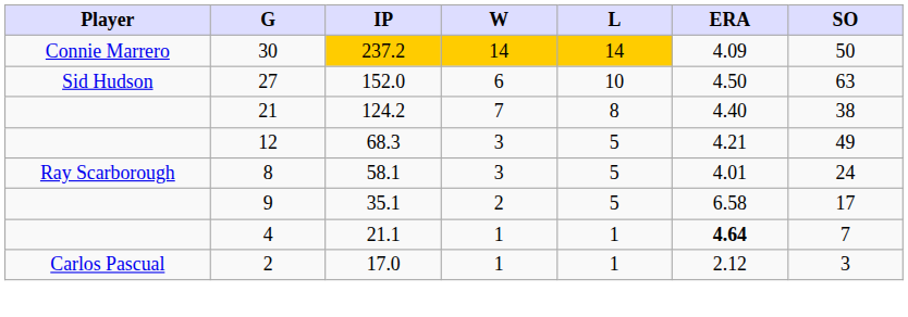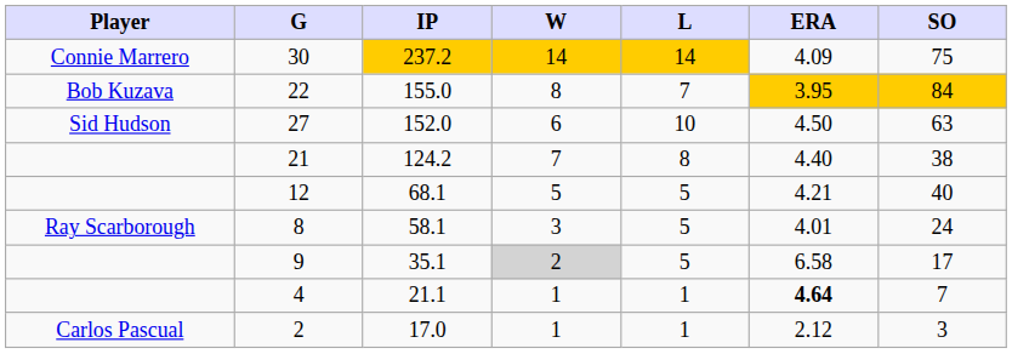30 | SO: 50 -> 75
+ row: Bob Kuzava | 22 | 155.0 | 8 | 7 | 3.95 | 84
12 | IP: 68.3 -> 68.1
12 | W: 3 -> 5
12 | SO: 49 -> 40
9 | W: no background -> lightgrey background
